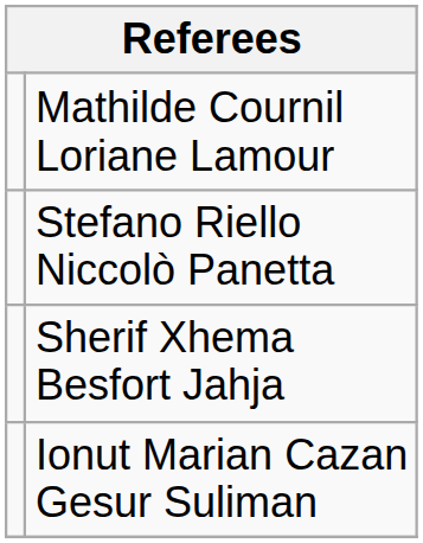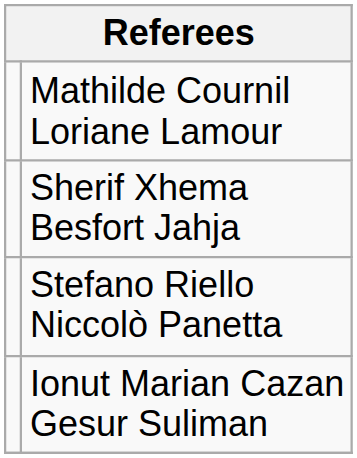rows swapped: Stefano Riello Niccolò Panetta <-> Sherif Xhema Besfort Jahja
